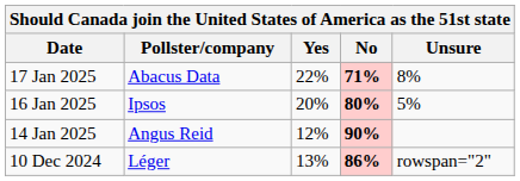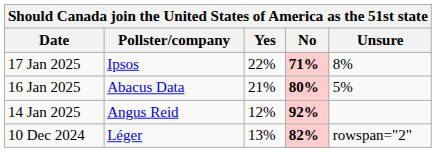17 Jan 2025 | Pollster/company: Abacus Data -> Ipsos
16 Jan 2025 | Pollster/company: Ipsos -> Abacus Data
16 Jan 2025 | Yes: 20% -> 21%
14 Jan 2025 | No: 90% -> 92%
10 Dec 2024 | No: 86% -> 82%
